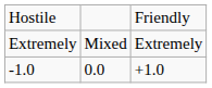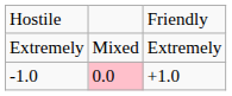-1.0 | column 2: no background -> pink background
